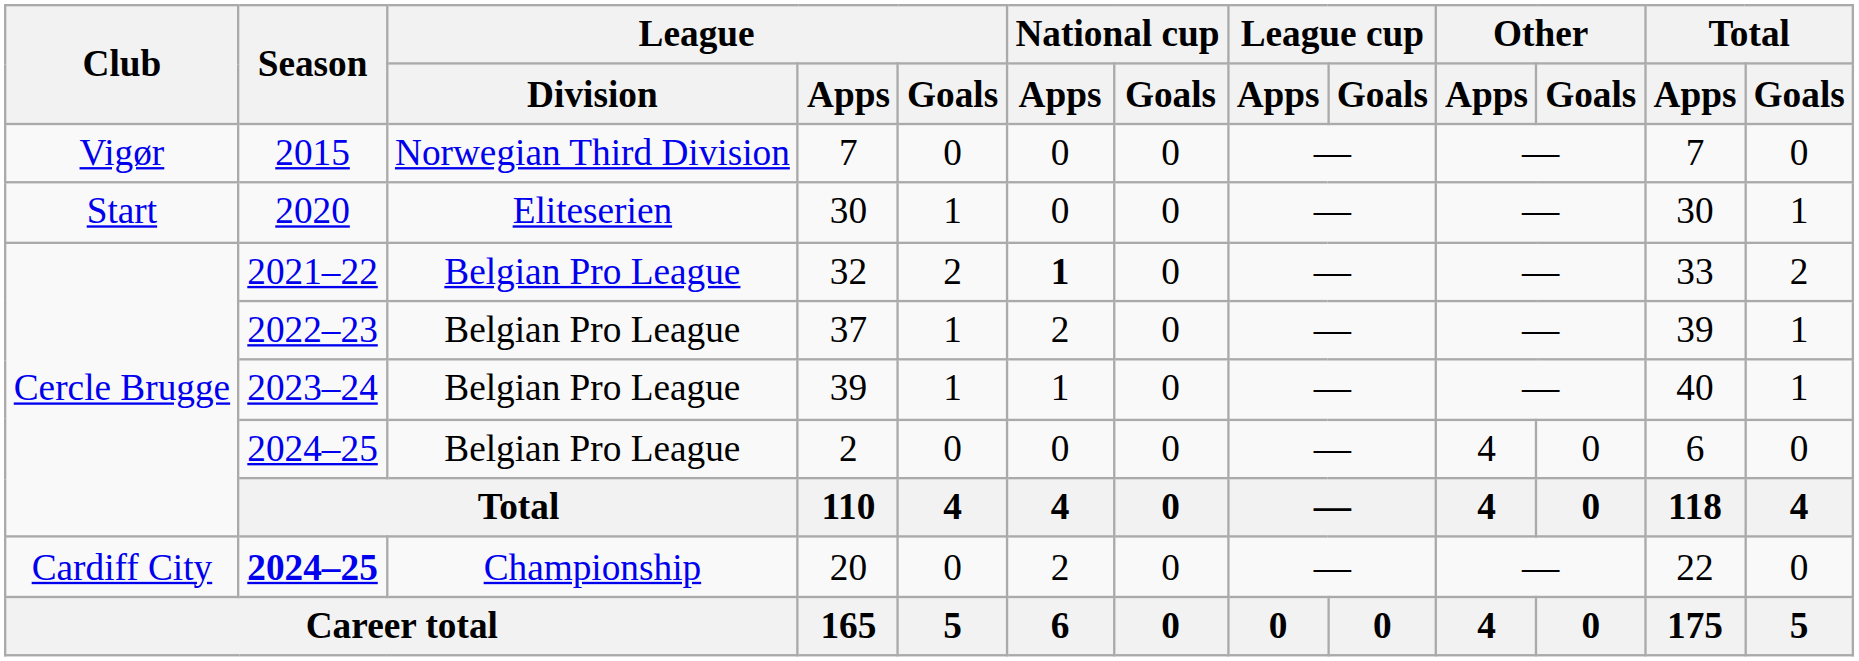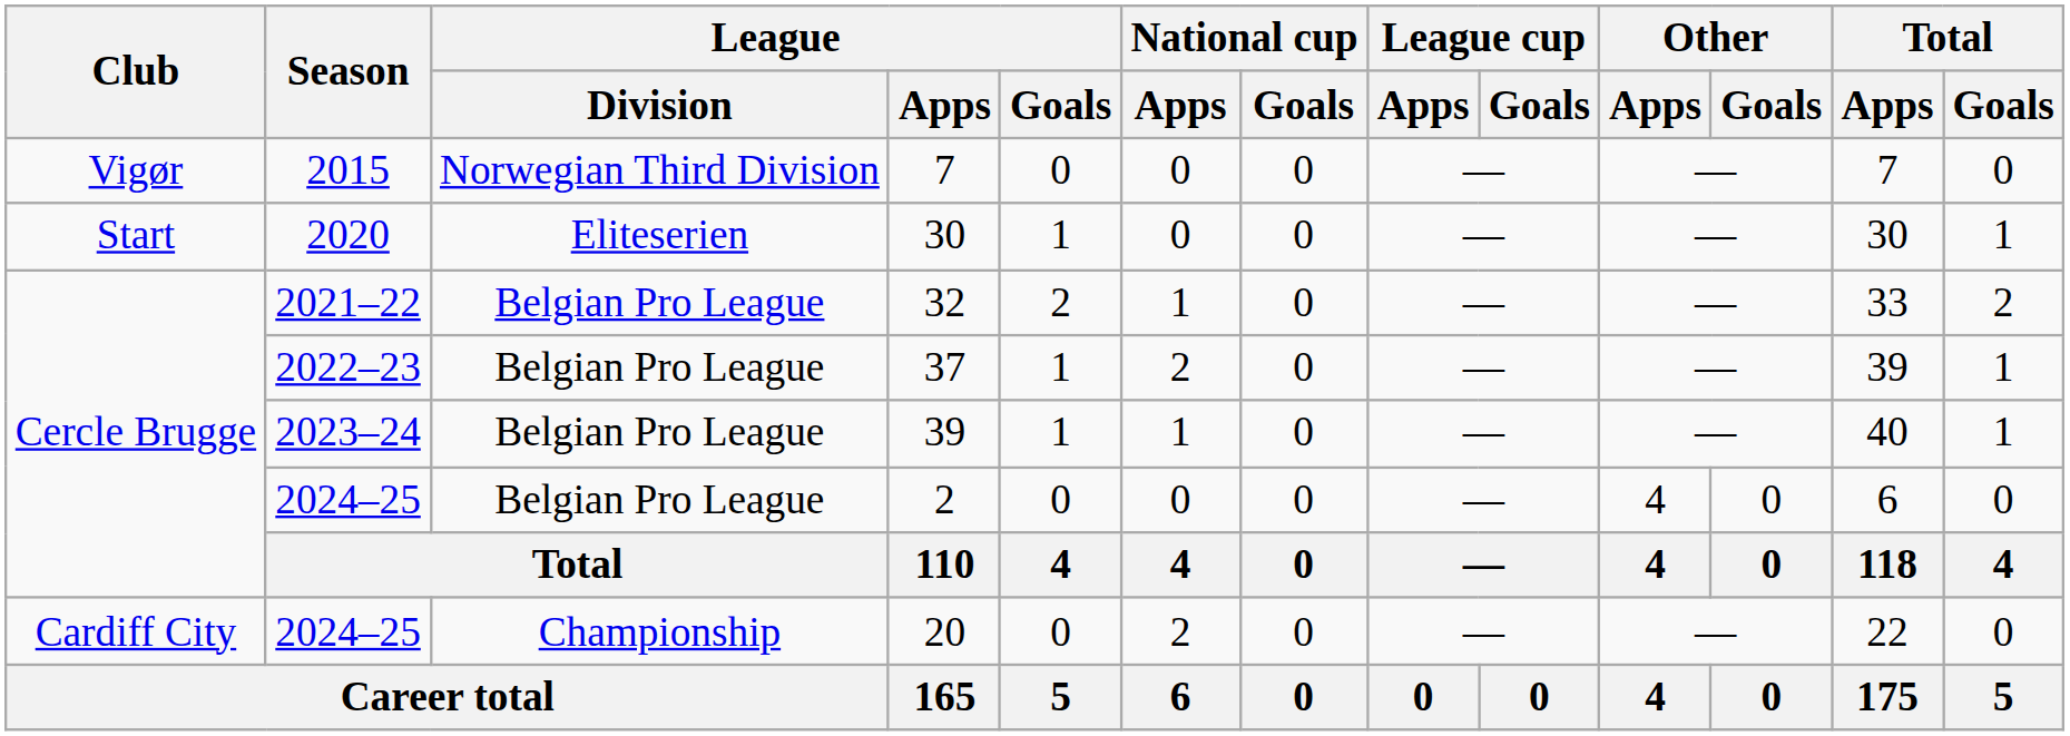32 | National cup / Apps: bold -> normal
20 | Season: bold -> normal
